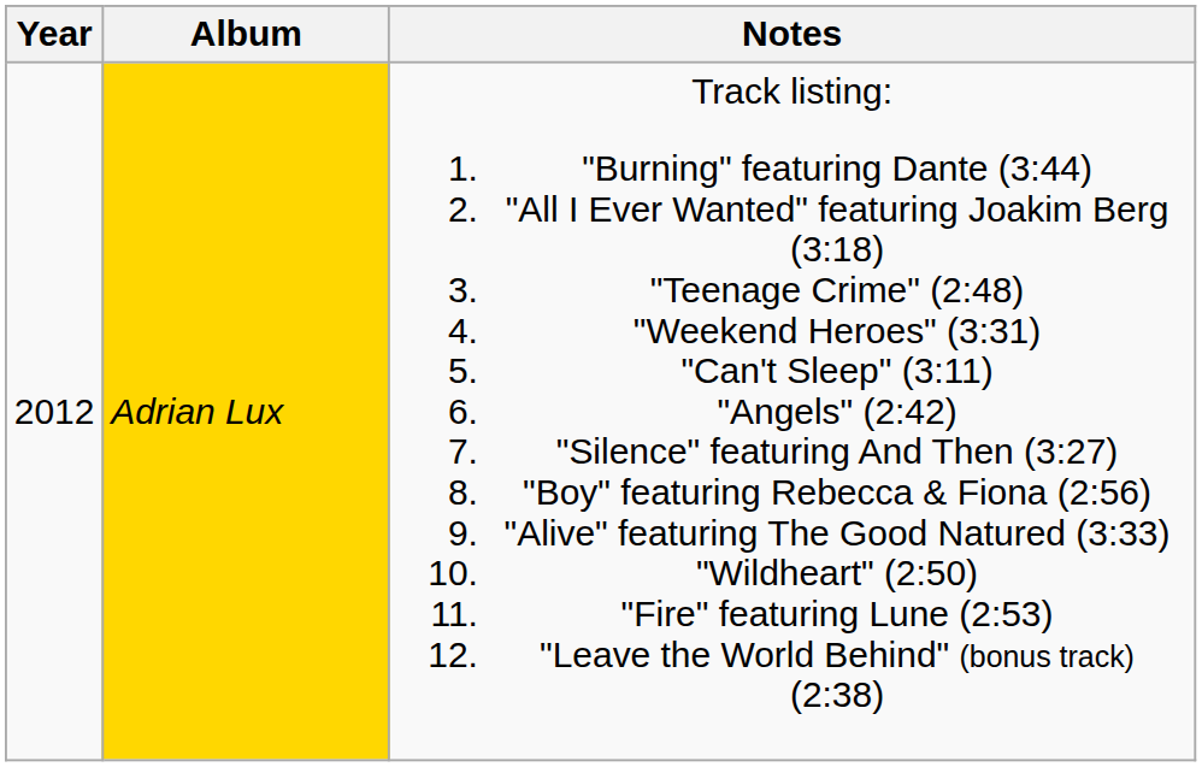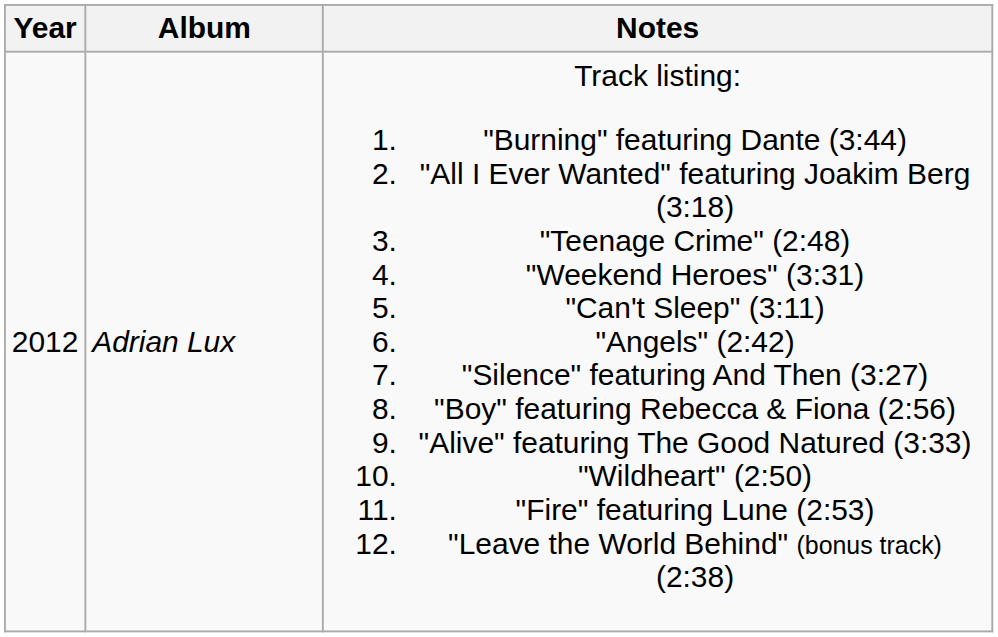row 2 | Album: gold background -> no background
